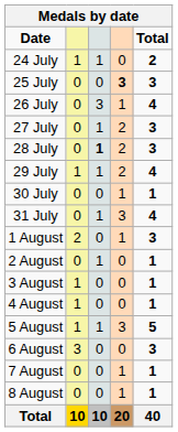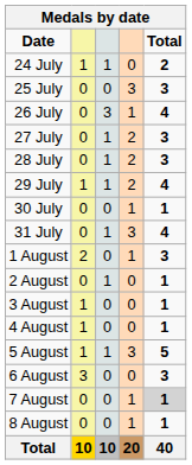25 July | column 4: bold -> normal
28 July | column 3: bold -> normal
7 August | Total: no background -> lightgrey background
